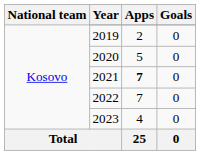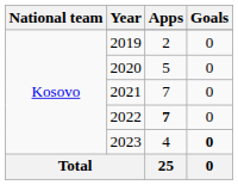2021 | Apps: bold -> normal
2022 | Apps: normal -> bold
2023 | Goals: normal -> bold
